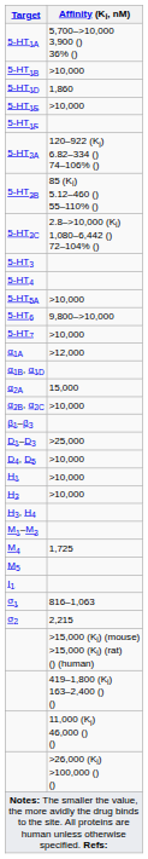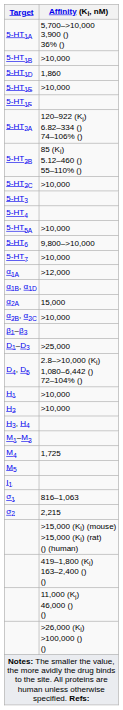row 9 | Affinity (Ki, nM): 2.8–>10,000 (Ki) 1,080–6,442 () 72–104% () -> >10,000
row 21 | Affinity (Ki, nM): >10,000 -> 2.8–>10,000 (Ki) 1,080–6,442 () 72–104% ()
